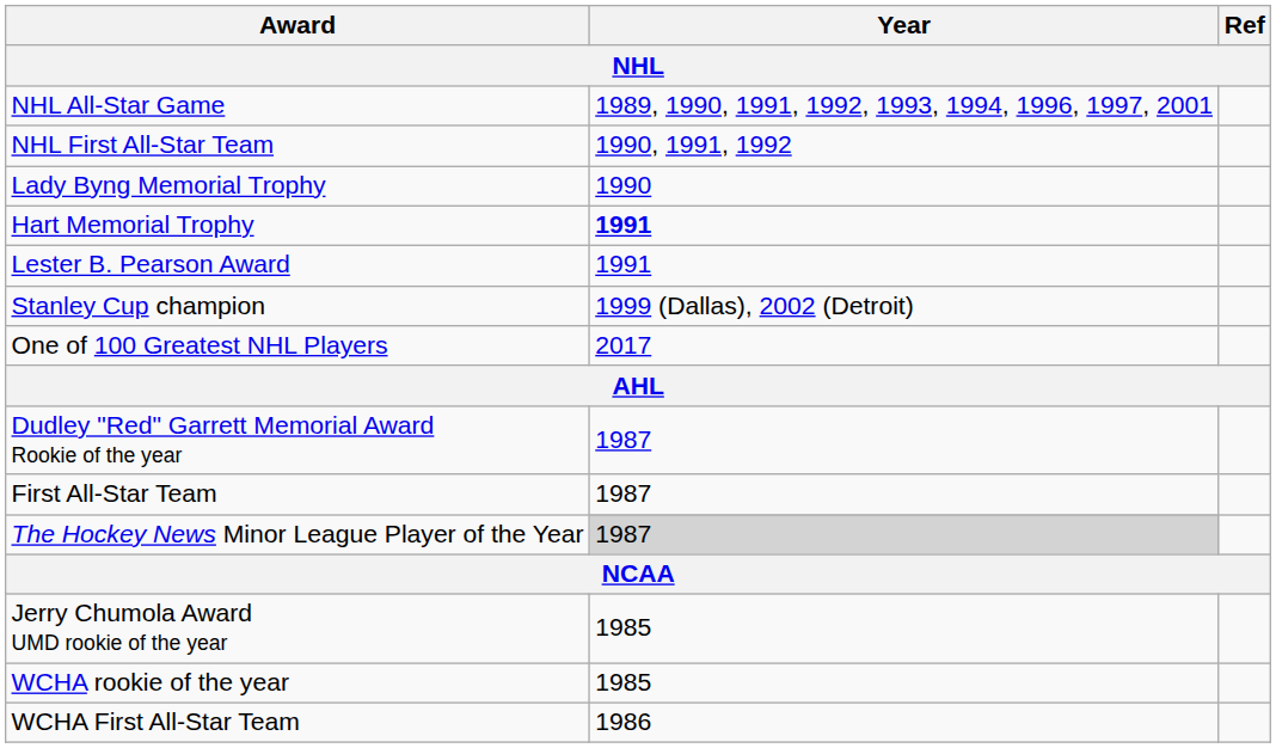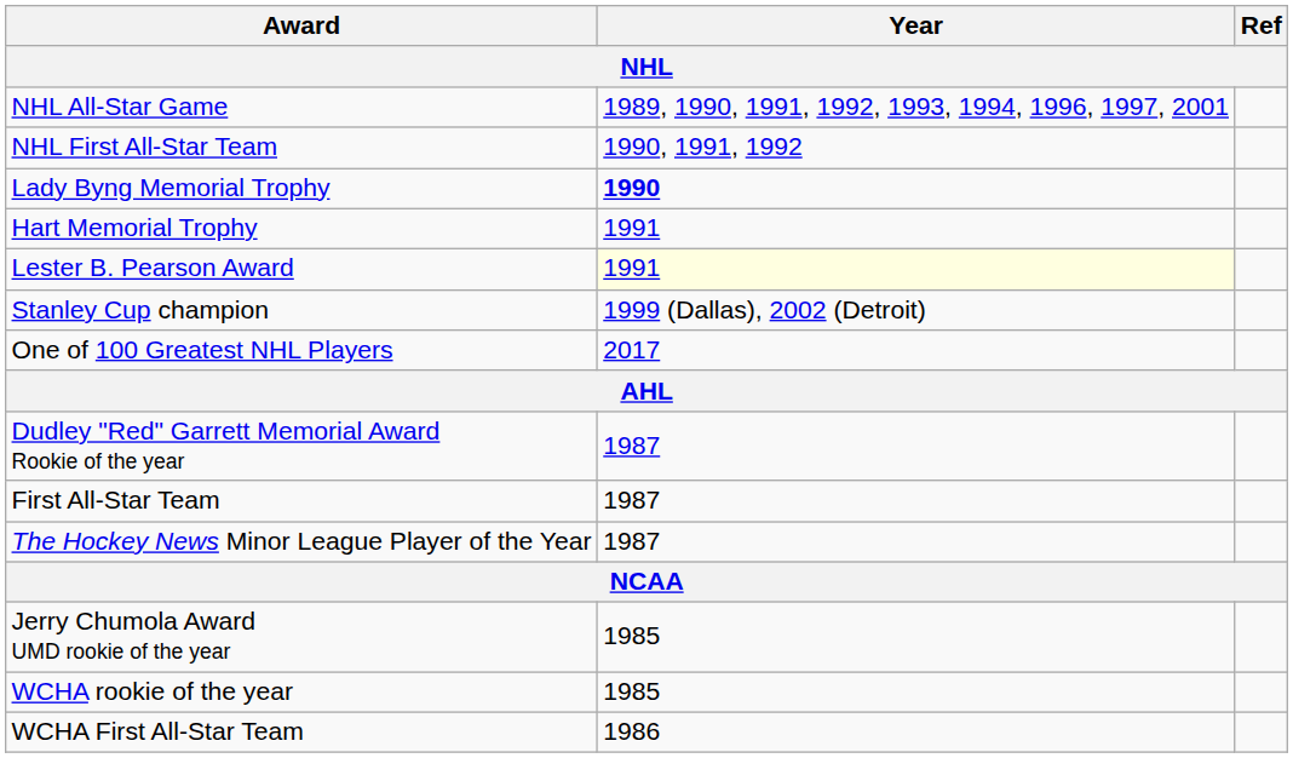Lady Byng Memorial Trophy | Year: normal -> bold
Hart Memorial Trophy | Year: bold -> normal
Lester B. Pearson Award | Year: no background -> lightyellow background
The Hockey News Minor League Player of the Year | Year: lightgrey background -> no background
